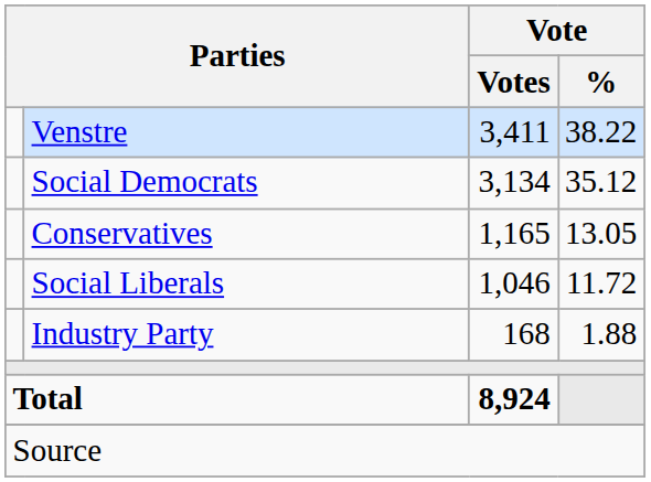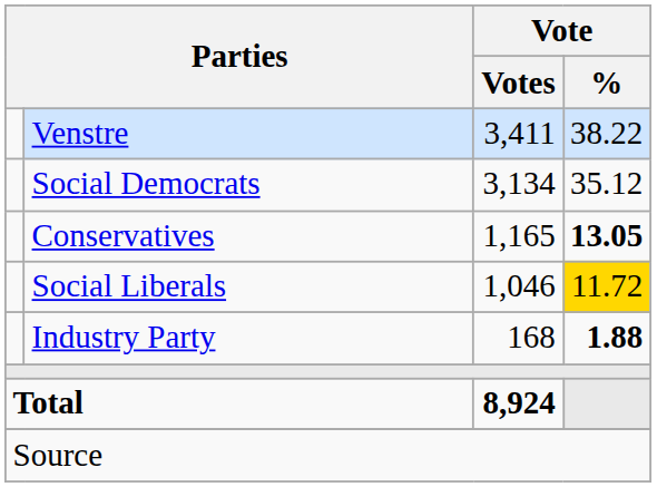Conservatives | Vote / %: normal -> bold
Social Liberals | Vote / %: no background -> gold background
Industry Party | Vote / %: normal -> bold
